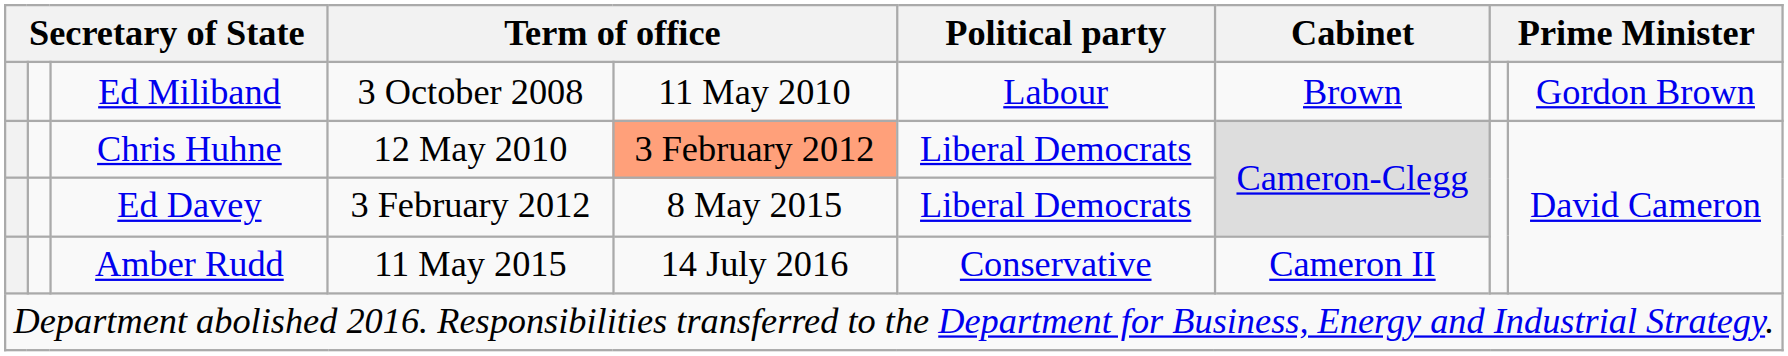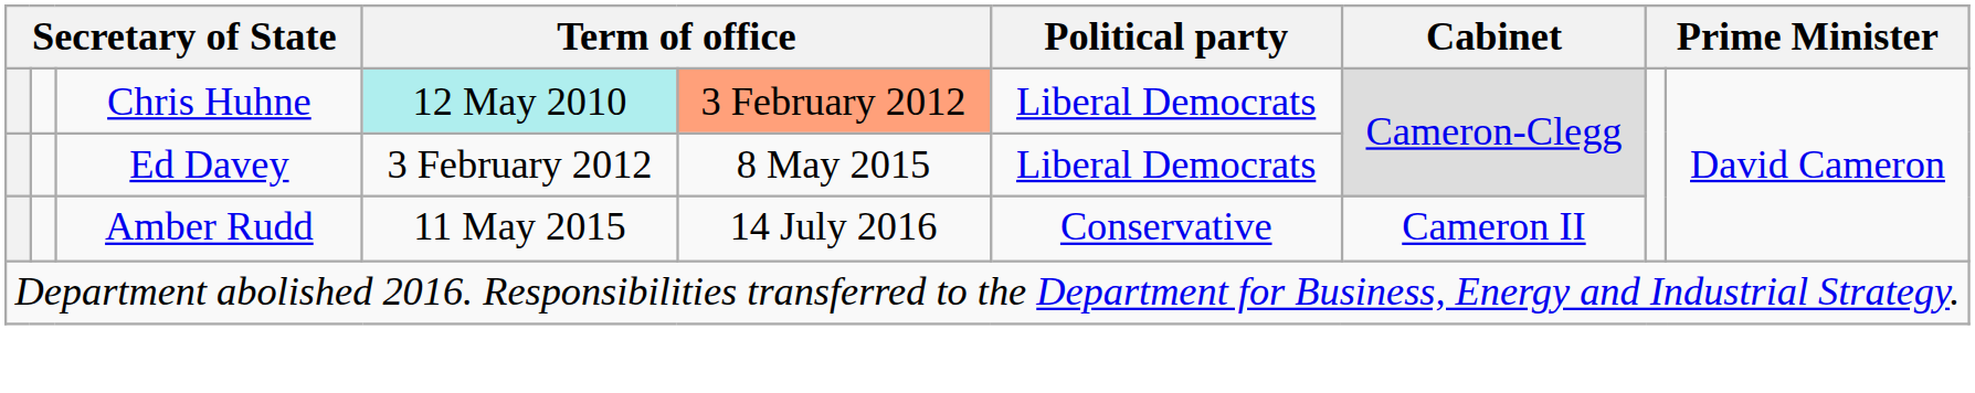- row: Ed Miliband | 3 October 2008 | 11 May 2010 | Labour | Brown | Gordon Brown
Chris Huhne | column 4: no background -> paleturquoise background
